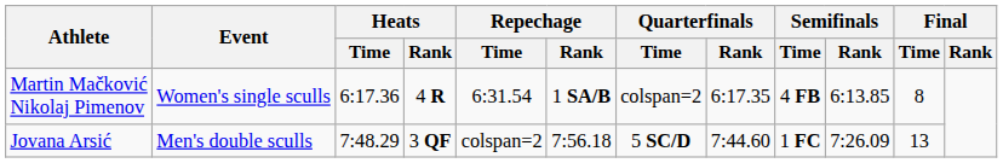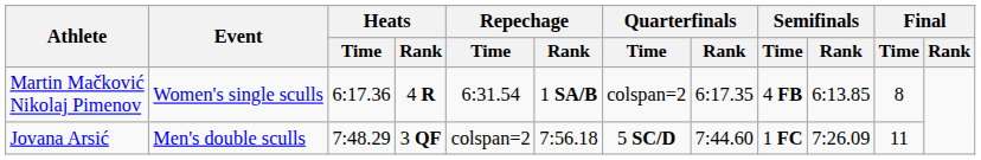Jovana Arsić | Final / Time: 13 -> 11
